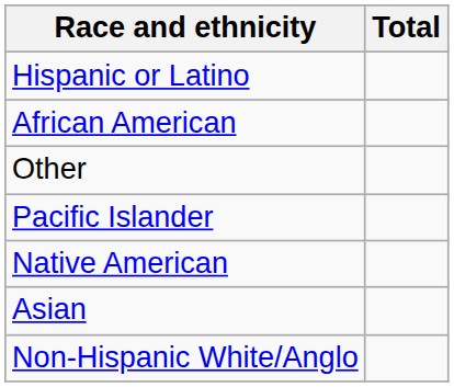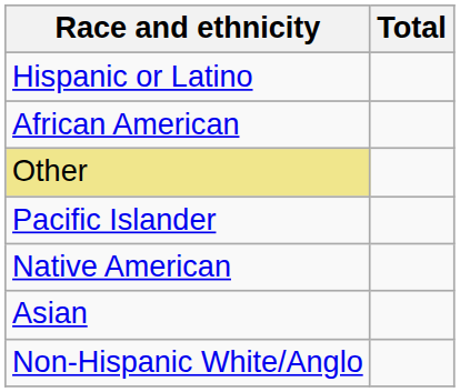Other | Race and ethnicity: no background -> khaki background
